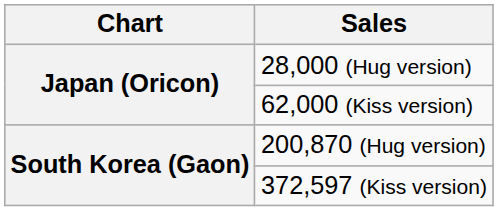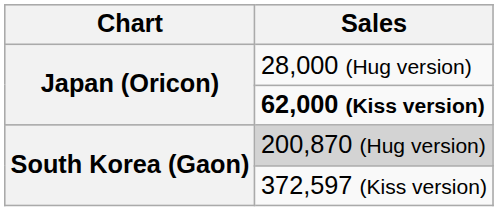62,000 (Kiss version) | Sales: normal -> bold
200,870 (Hug version) | Sales: no background -> lightgrey background
